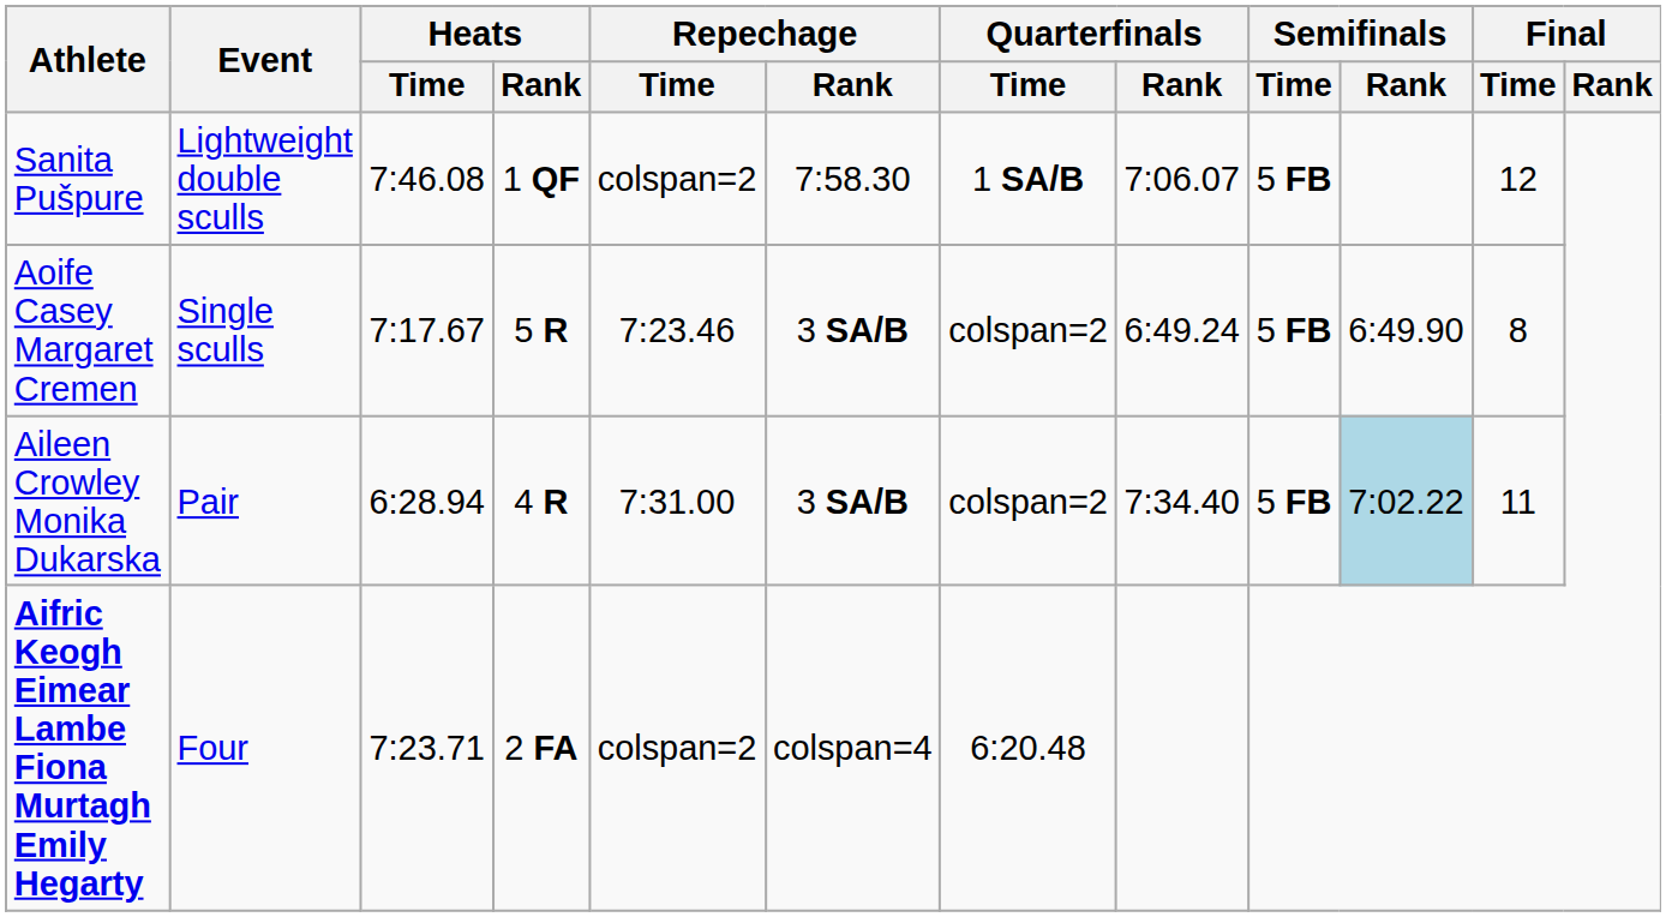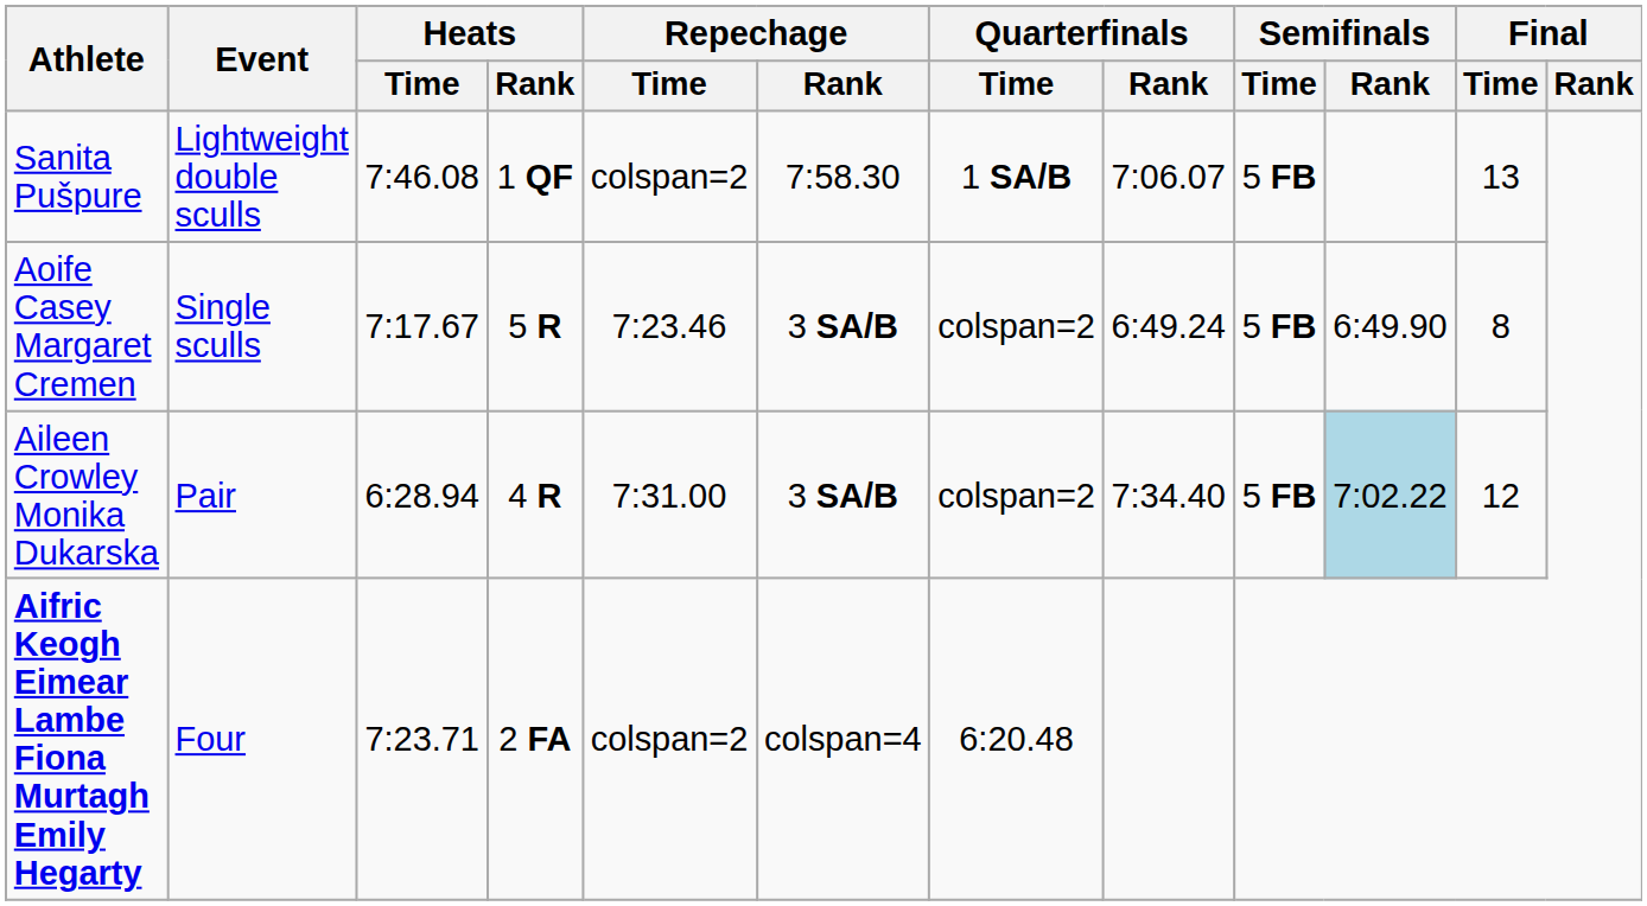Sanita Pušpure | Final / Time: 12 -> 13
Aileen Crowley Monika Dukarska | Final / Time: 11 -> 12
